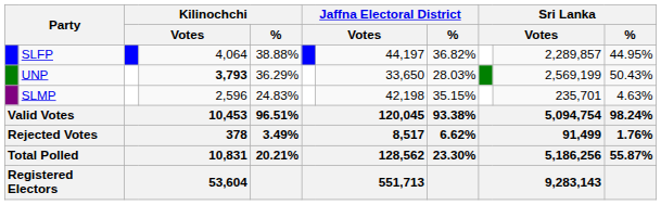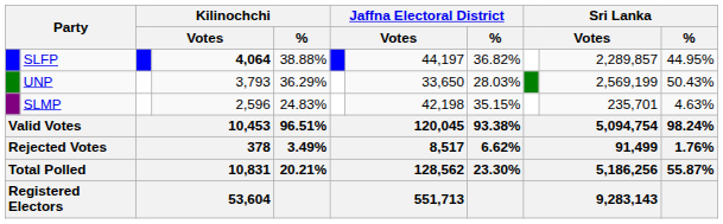SLFP | column 4: normal -> bold
UNP | column 4: bold -> normal
